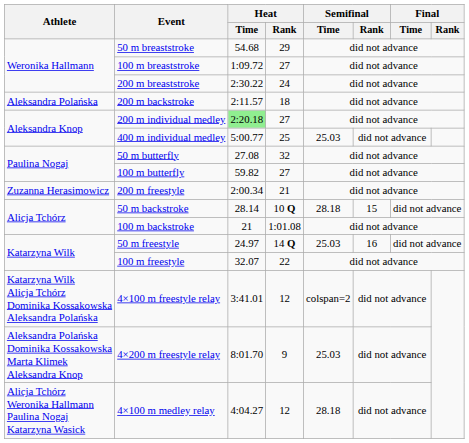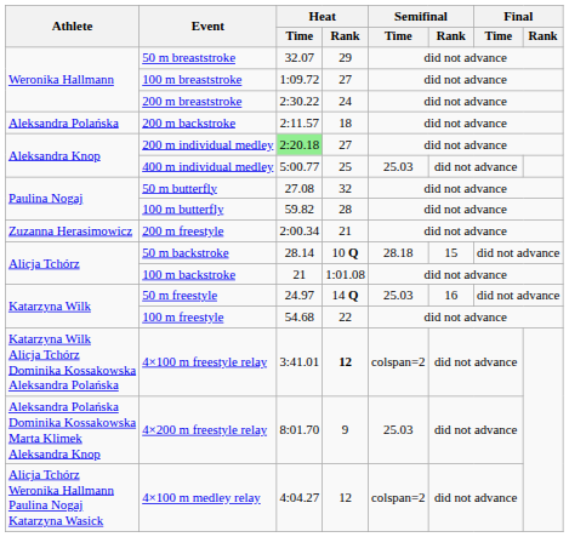50 m breaststroke | Heat / Time: 54.68 -> 32.07
100 m butterfly | Heat / Rank: 27 -> 28
100 m freestyle | Heat / Time: 32.07 -> 54.68
4×100 m freestyle relay | Heat / Rank: normal -> bold
4×100 m medley relay | Semifinal / Time: 28.18 -> colspan=2
